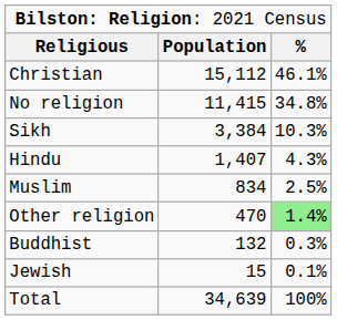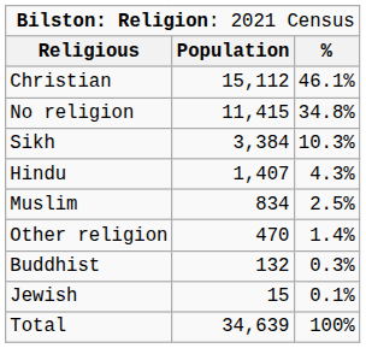Other religion | column 3: lightgreen background -> no background
